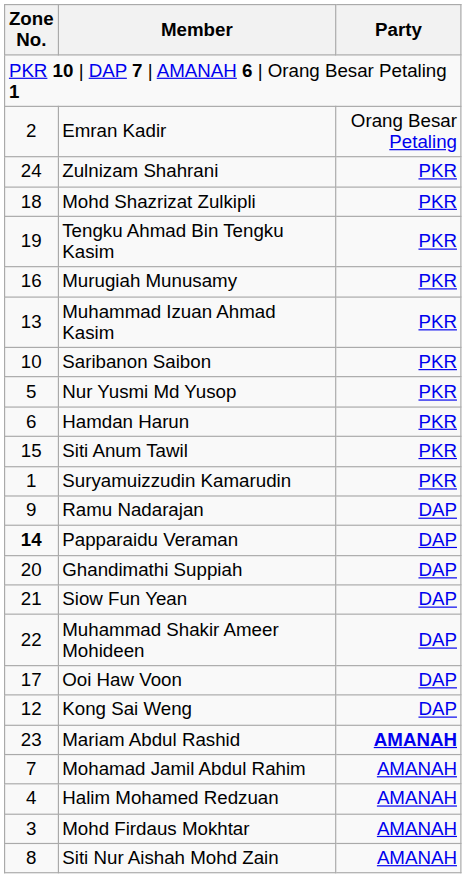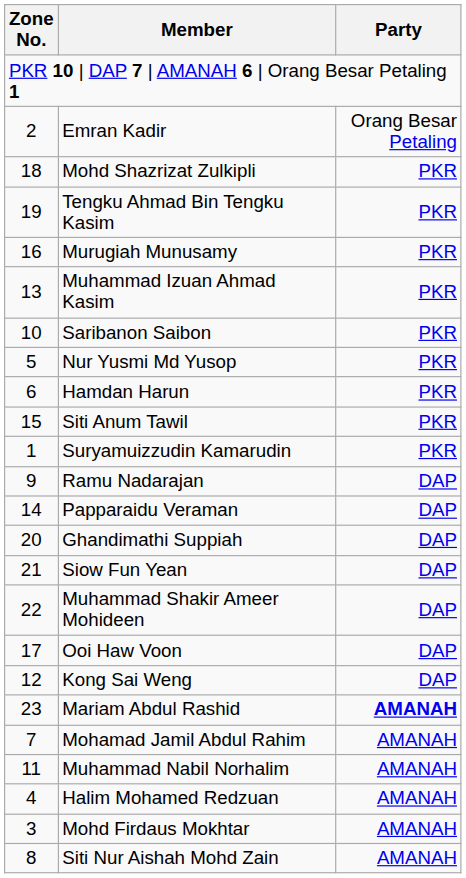- row: 24 | Zulnizam Shahrani | PKR
Papparaidu Veraman | Zone No.: bold -> normal
+ row: 11 | Muhammad Nabil Norhalim | AMANAH
